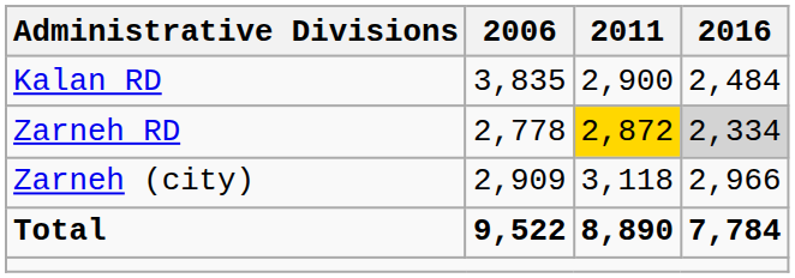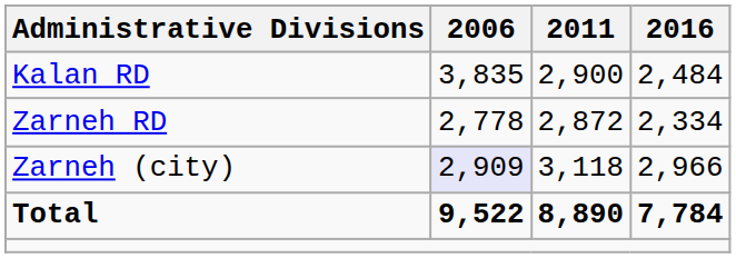Zarneh RD | 2011: gold background -> no background
Zarneh RD | 2016: lightgrey background -> no background
Zarneh (city) | 2006: no background -> lavender background
